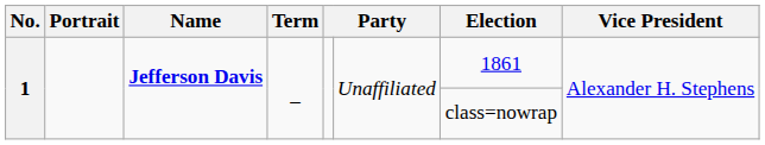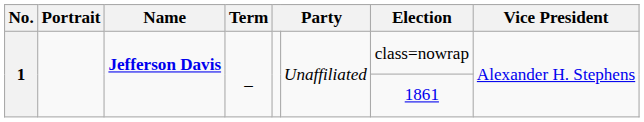row 2 | Election: 1861 -> class=nowrap
row 3 | Election: class=nowrap -> 1861
